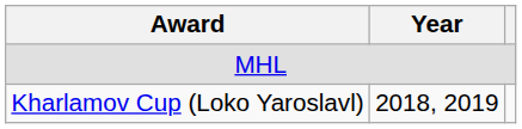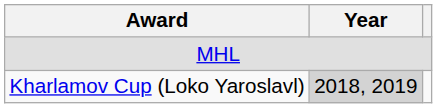Kharlamov Cup (Loko Yaroslavl) | Year: no background -> lightgrey background
